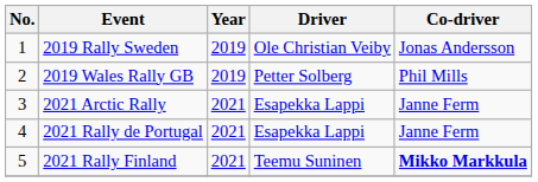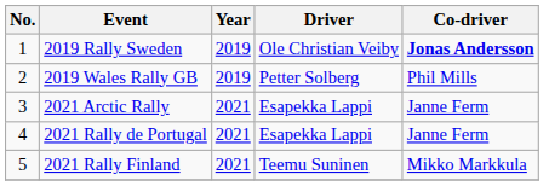2019 Rally Sweden | Co-driver: normal -> bold
2021 Rally Finland | Co-driver: bold -> normal
